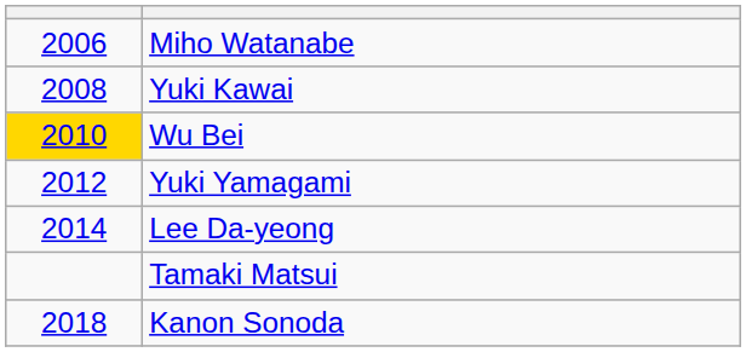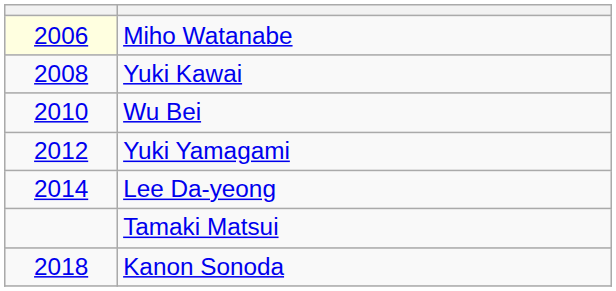Miho Watanabe | column 1: no background -> lightyellow background
Wu Bei | column 1: gold background -> no background
